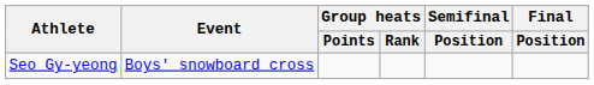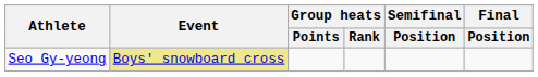Seo Gy-yeong | Event: no background -> khaki background
